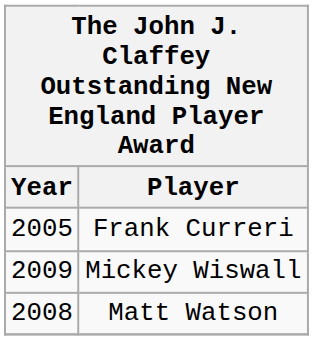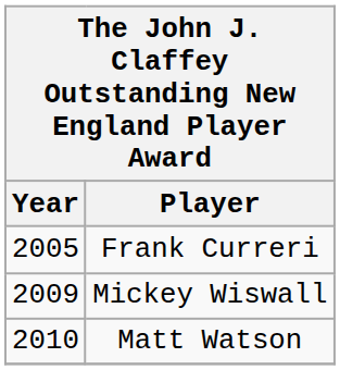Matt Watson | Year: 2008 -> 2010
